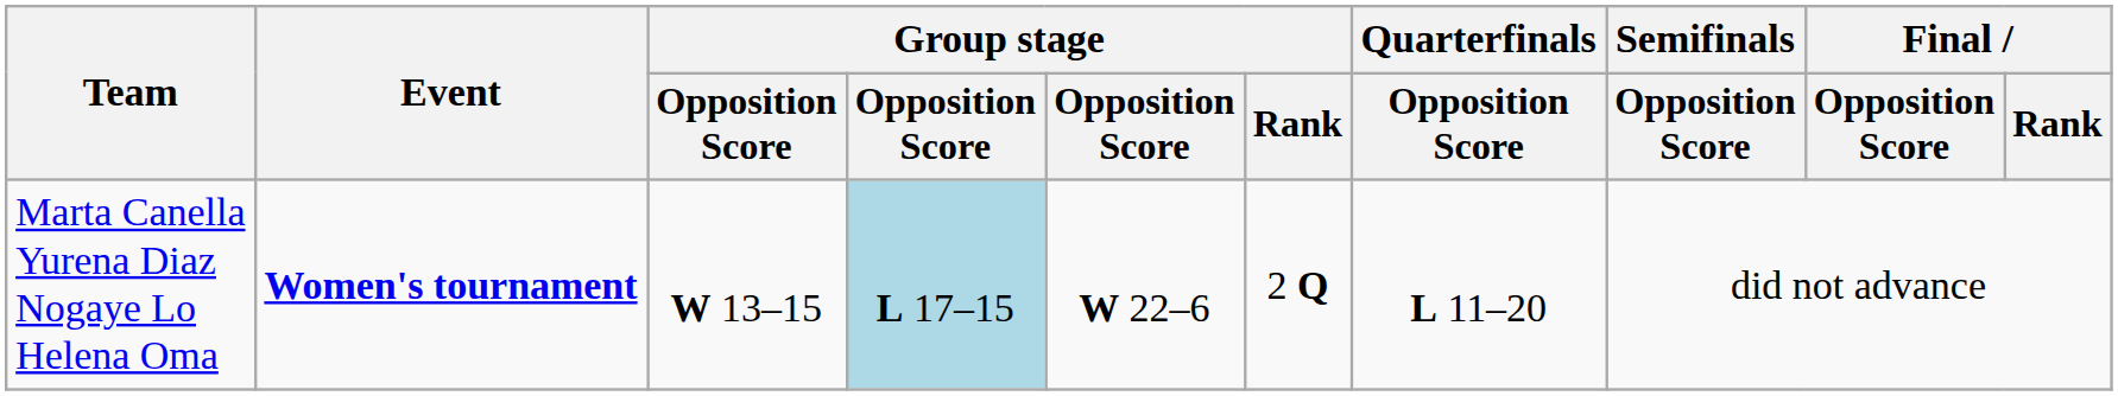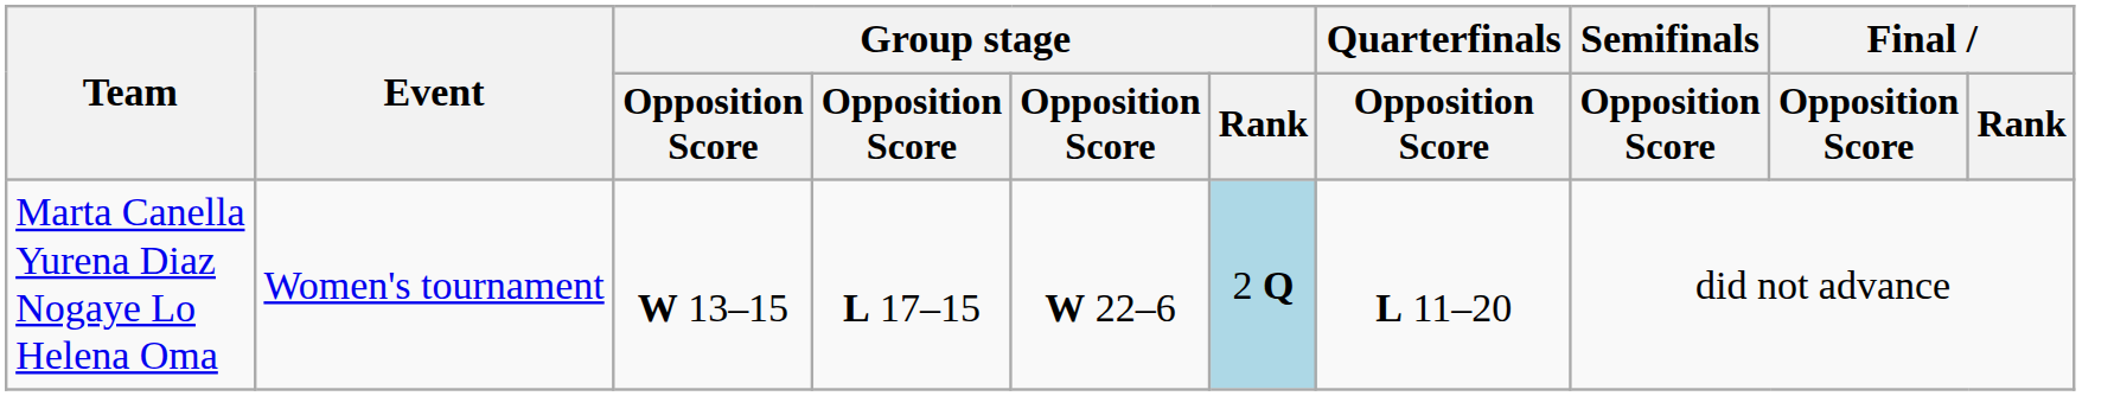Marta Canella Yurena Diaz Nogaye Lo Helena Oma | Event: bold -> normal
Marta Canella Yurena Diaz Nogaye Lo Helena Oma | column 4: lightblue background -> no background
Marta Canella Yurena Diaz Nogaye Lo Helena Oma | Group stage / Rank: no background -> lightblue background
